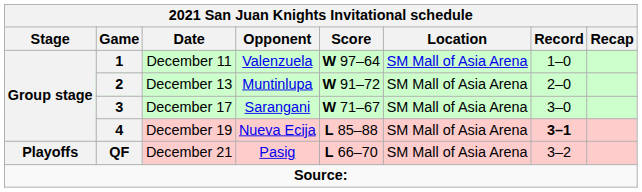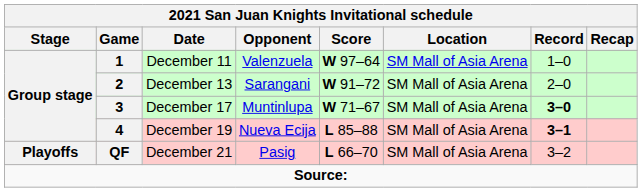December 13 | Opponent: Muntinlupa -> Sarangani
December 17 | Opponent: Sarangani -> Muntinlupa
December 17 | Record: normal -> bold
